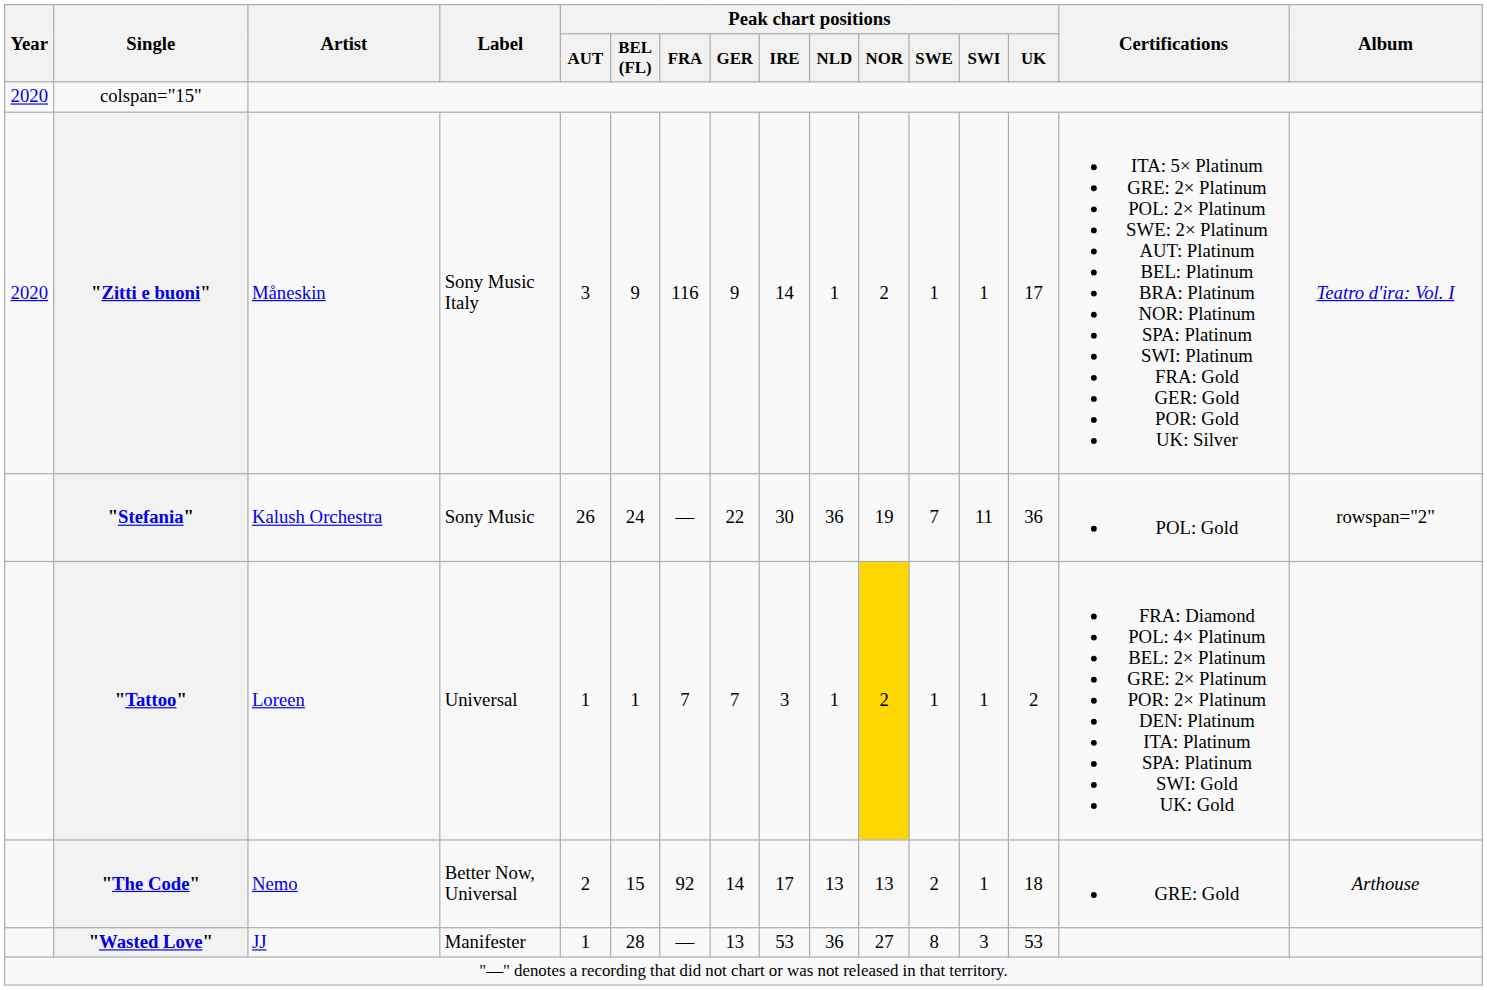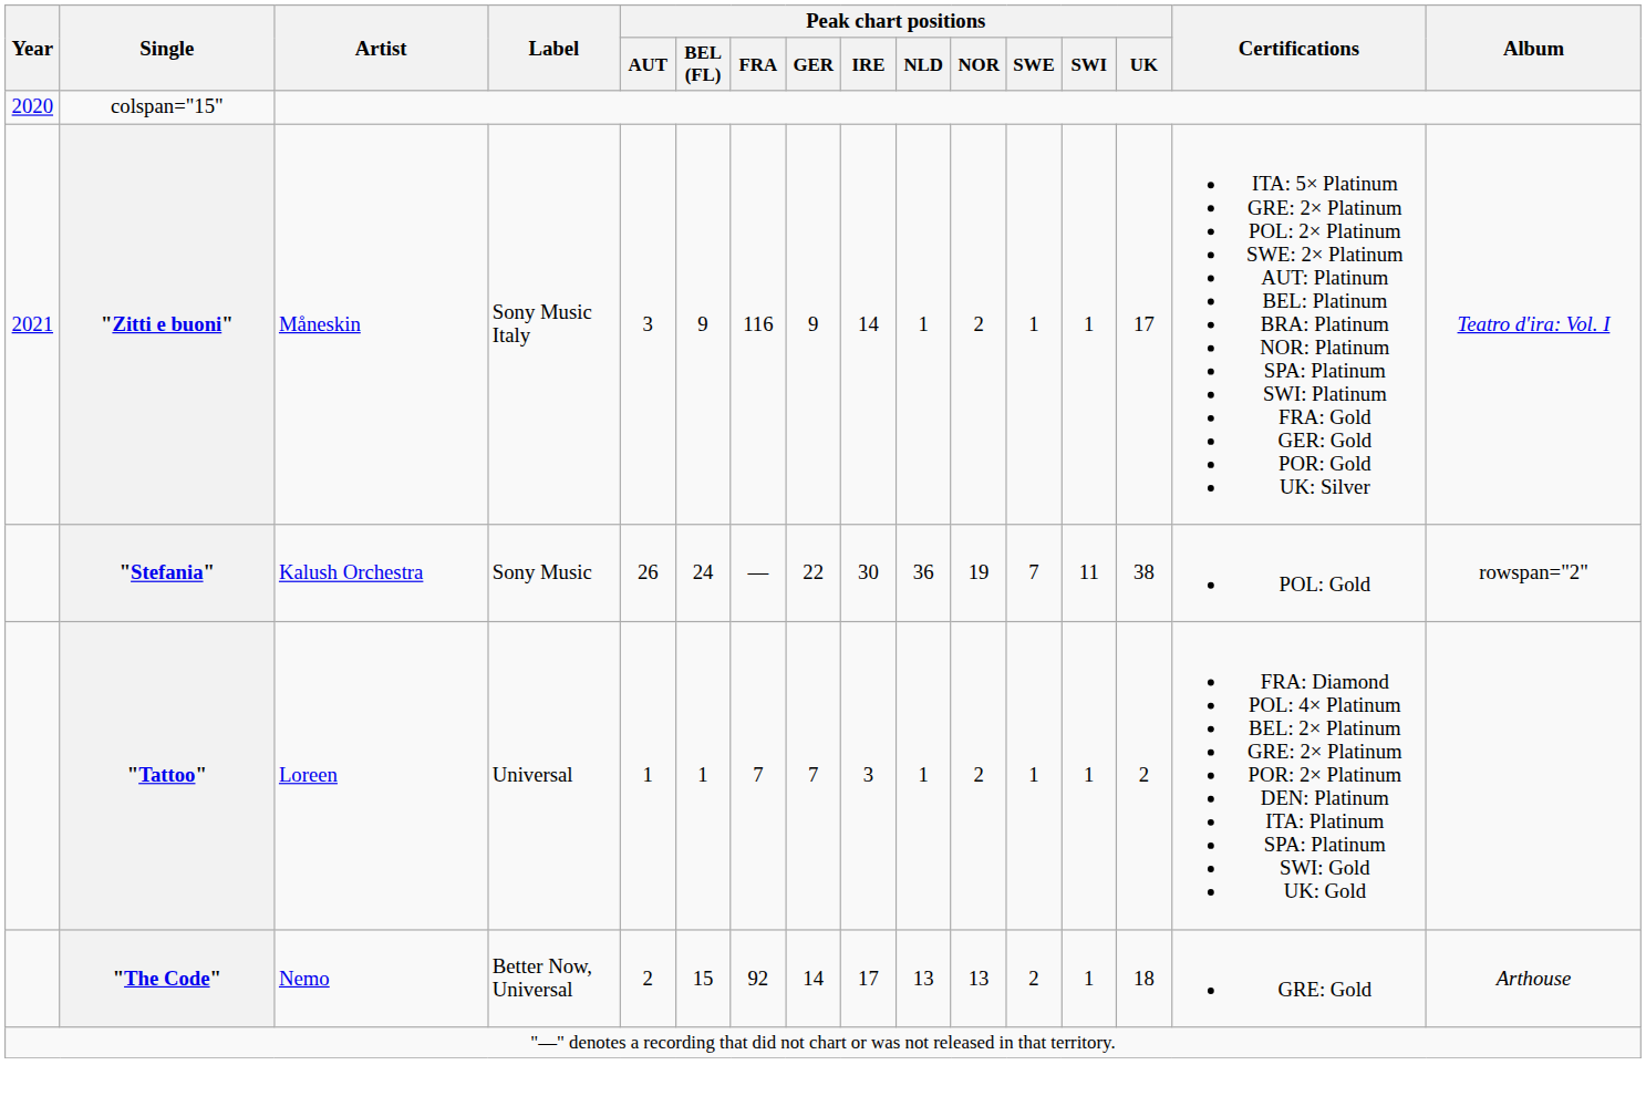"Zitti e buoni" | Year: 2020 -> 2021
"Stefania" | Peak chart positions / UK: 36 -> 38
"Tattoo" | Peak chart positions / NOR: gold background -> no background
- row: "Wasted Love" | JJ | Manifester | 1 | 28 | — | 13 | 53 | 36 | 27 | 8 | 3 | 53
